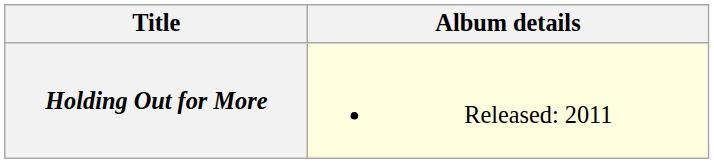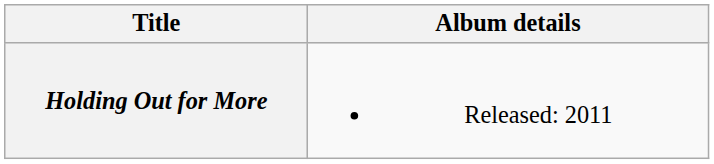Holding Out for More | Album details: lightyellow background -> no background
